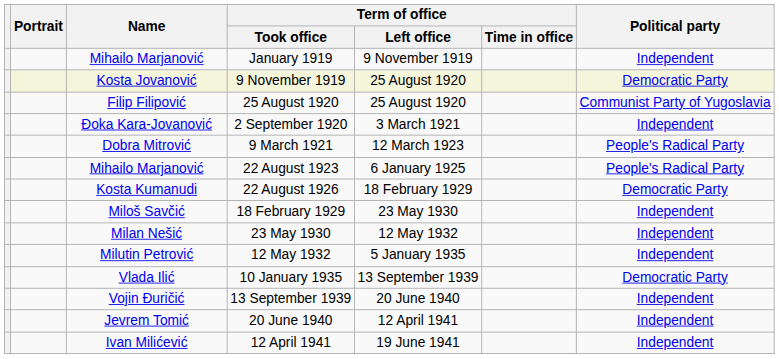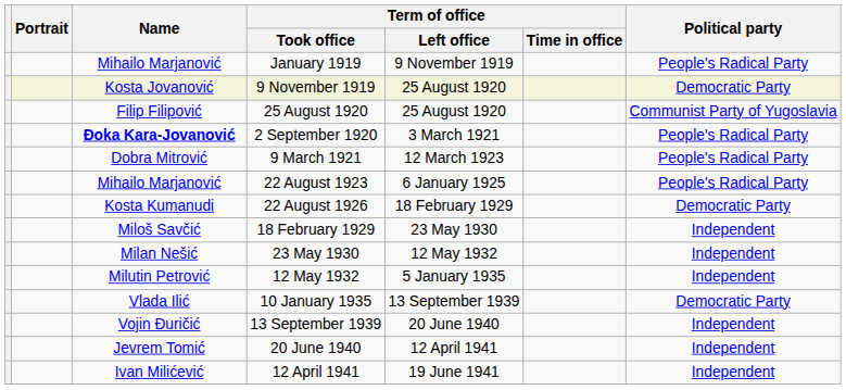January 1919 | Political party: Independent -> People's Radical Party
2 September 1920 | Name: normal -> bold
2 September 1920 | Political party: Independent -> People's Radical Party
